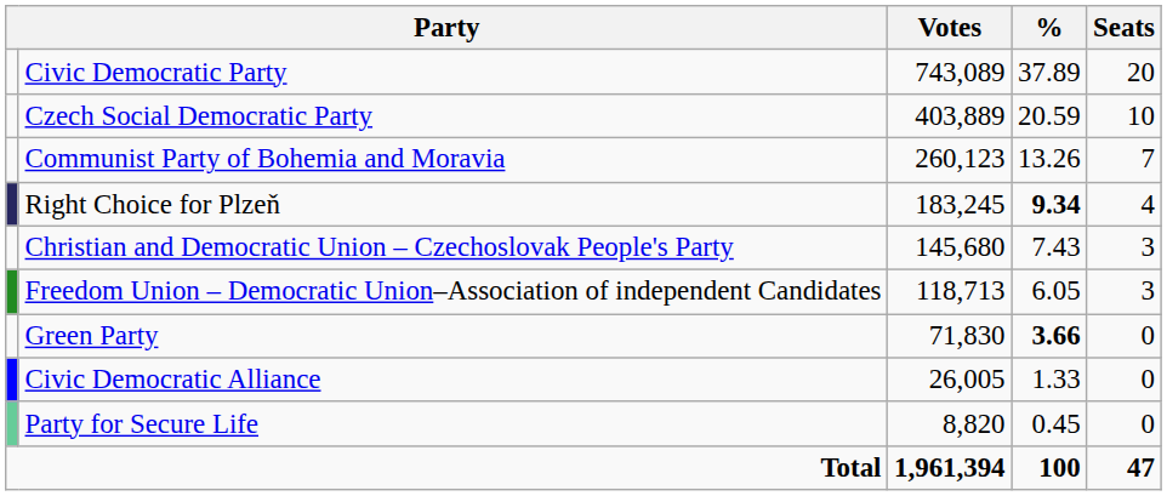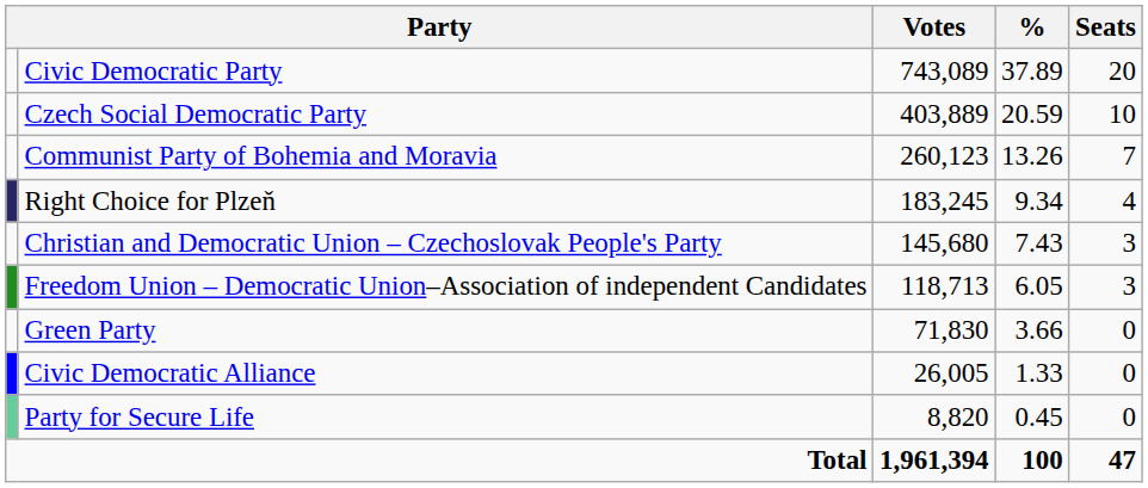Right Choice for Plzeň | %: bold -> normal
Green Party | %: bold -> normal
